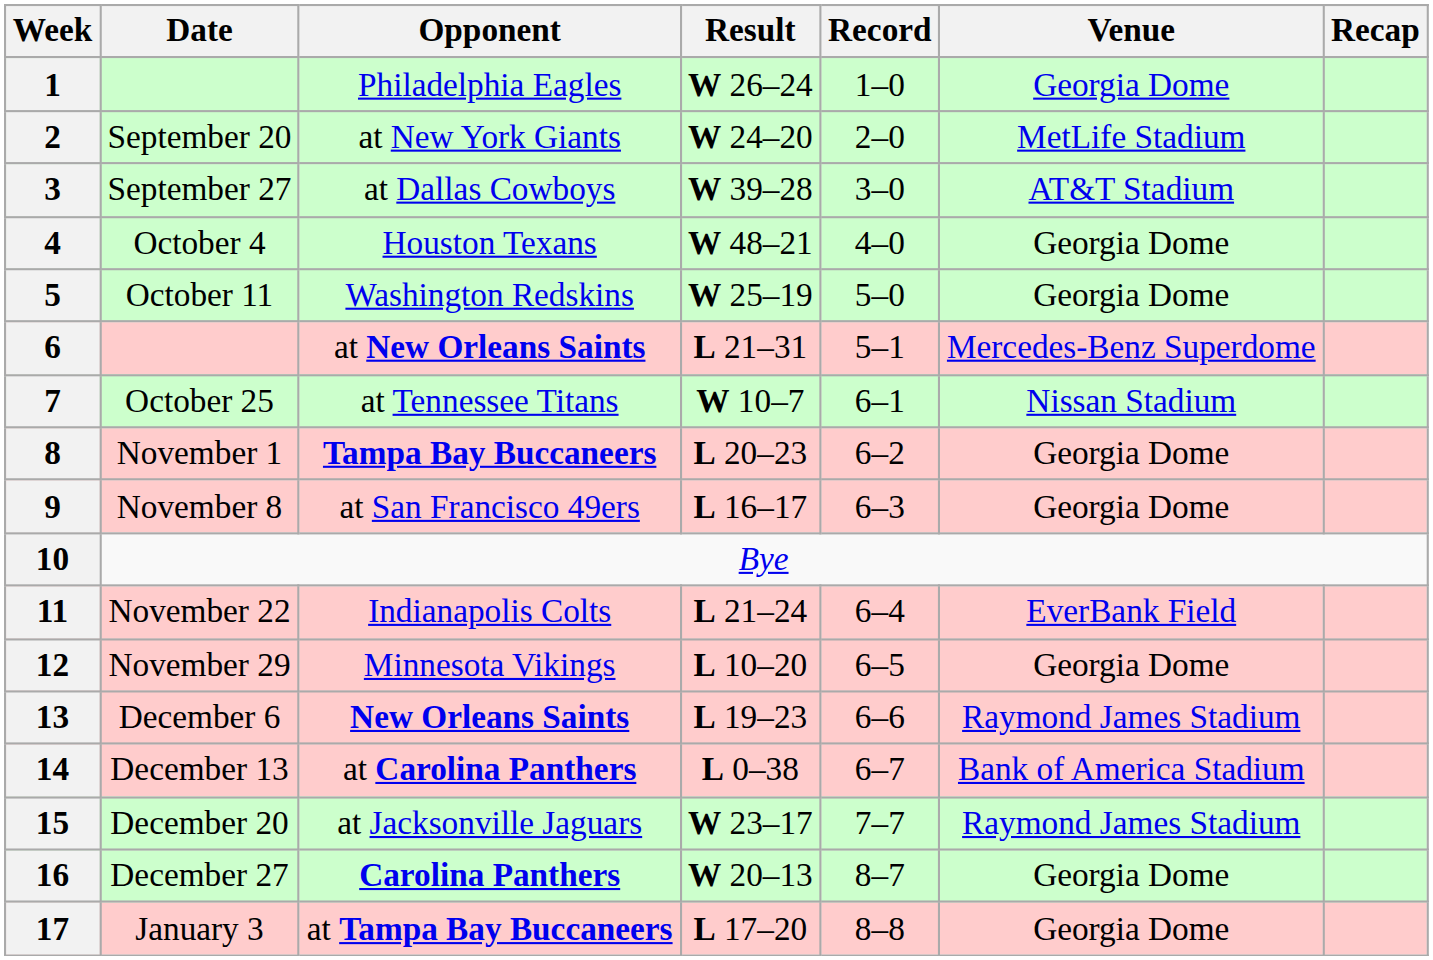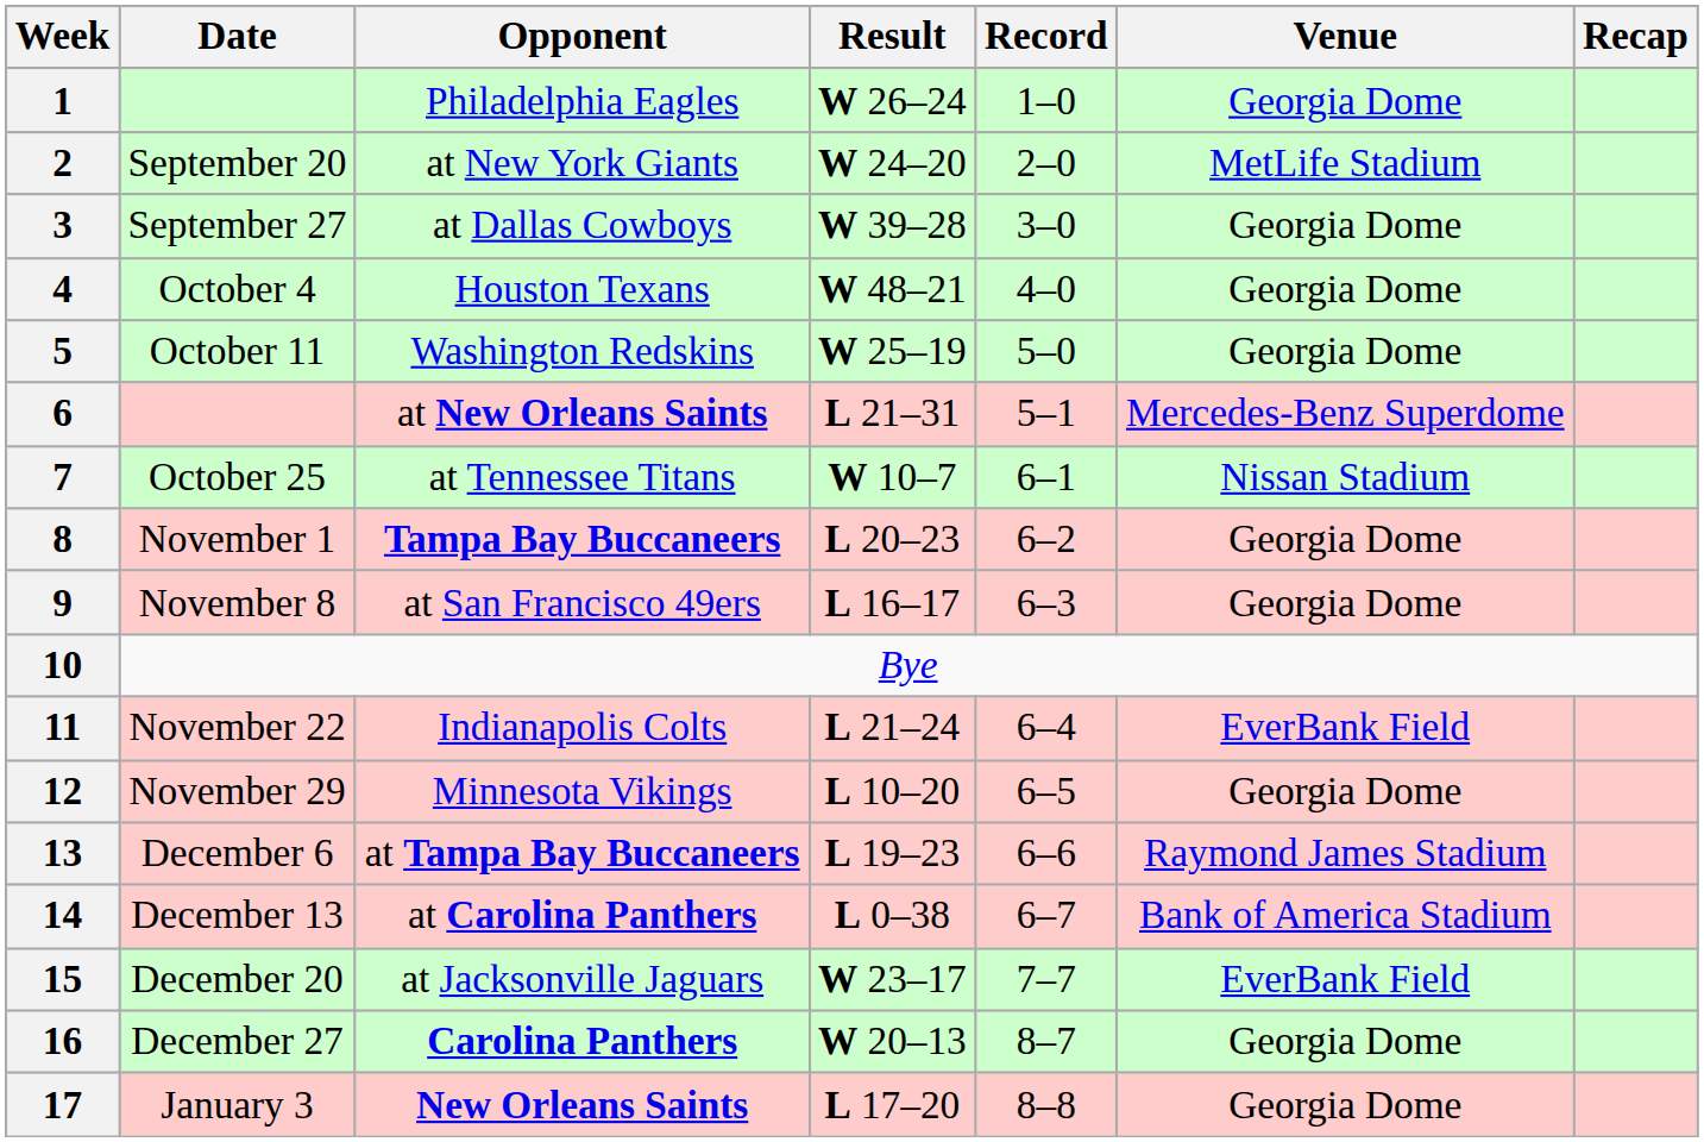3 | Venue: AT&T Stadium -> Georgia Dome
13 | Opponent: New Orleans Saints -> at Tampa Bay Buccaneers
15 | Venue: Raymond James Stadium -> EverBank Field
17 | Opponent: at Tampa Bay Buccaneers -> New Orleans Saints
